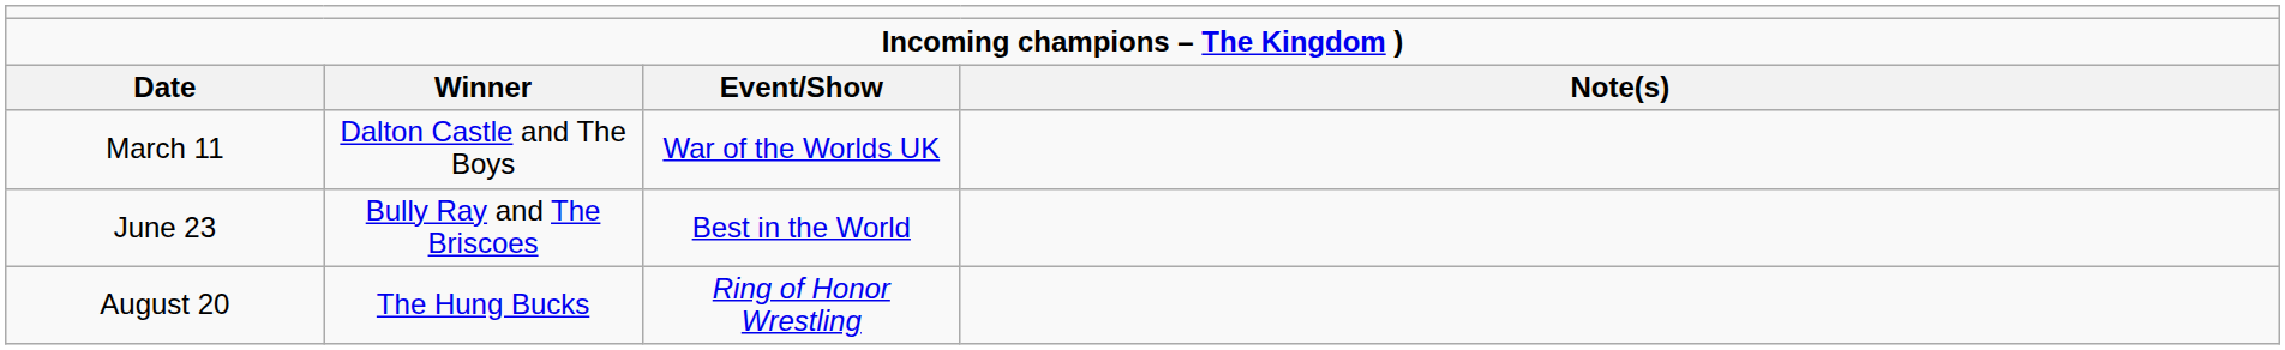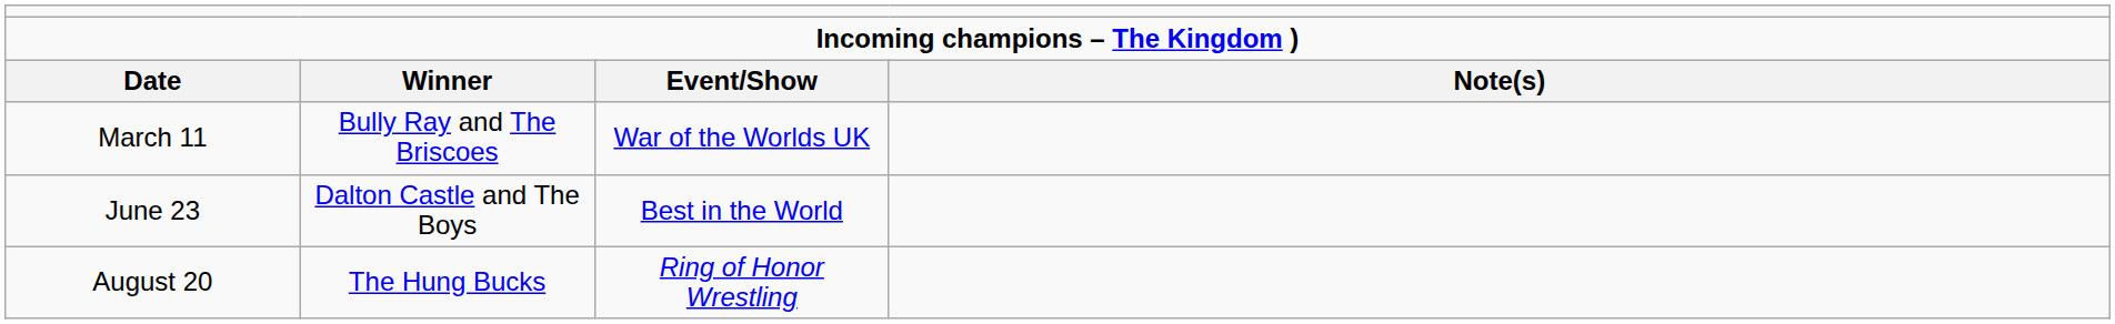March 11 | column 2: Dalton Castle and The Boys -> Bully Ray and The Briscoes
June 23 | column 2: Bully Ray and The Briscoes -> Dalton Castle and The Boys
